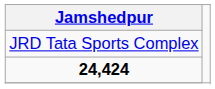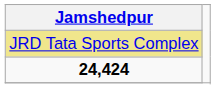JRD Tata Sports Complex | Jamshedpur: no background -> khaki background
